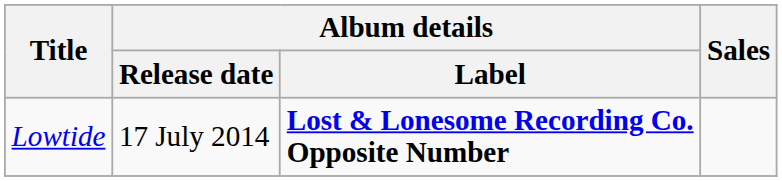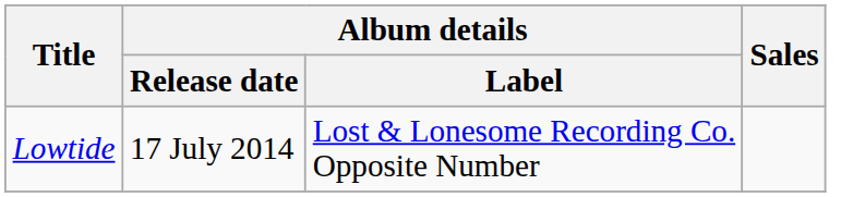Lowtide | Album details / Label: bold -> normal
